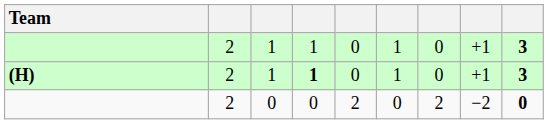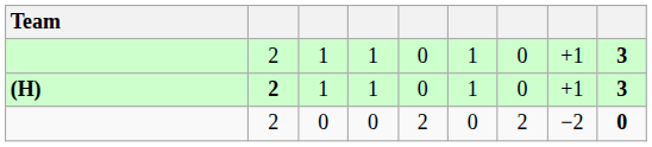(H) | column 2: normal -> bold
(H) | column 4: bold -> normal
